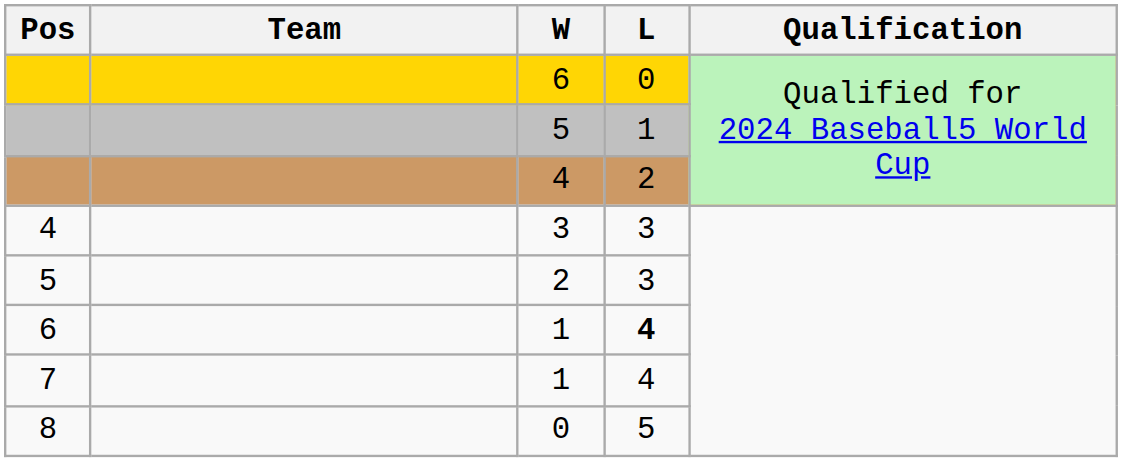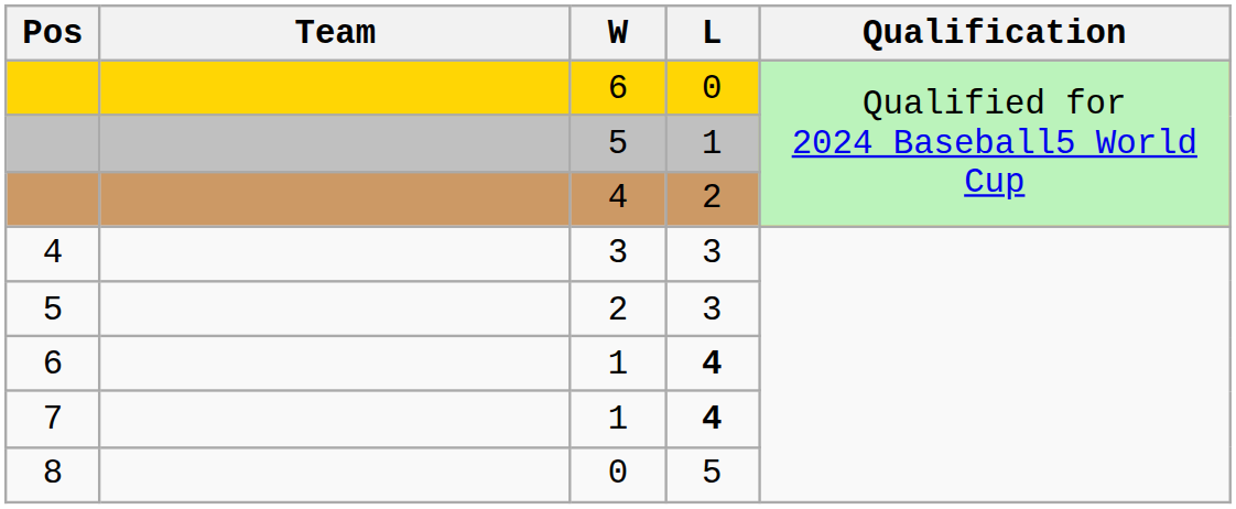7 / 1 | L: normal -> bold
